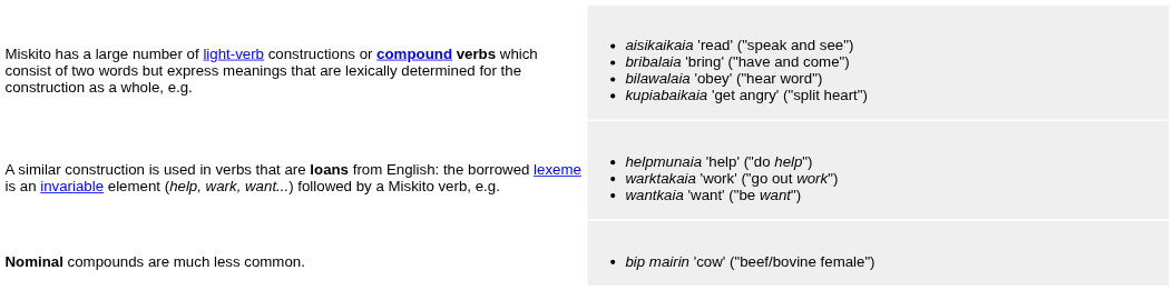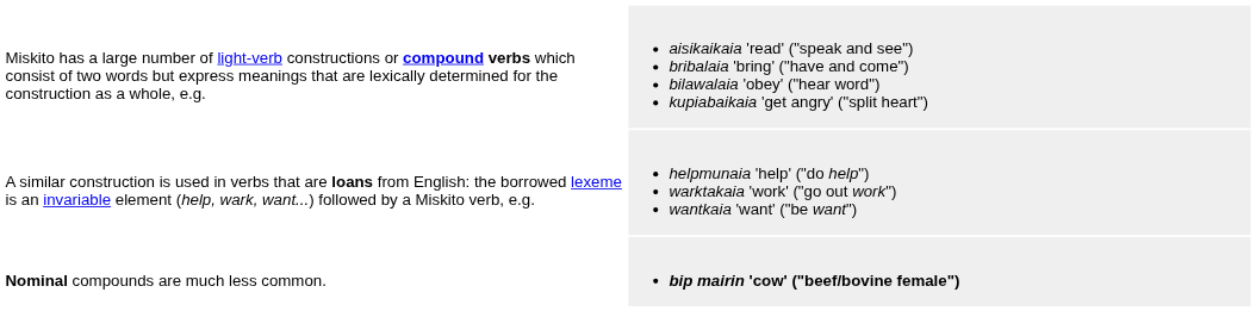Nominal compounds are much less common. | column 2: normal -> bold
